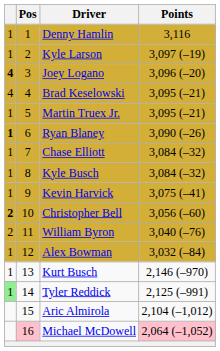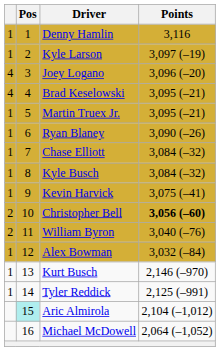Joey Logano | column 1: bold -> normal
Ryan Blaney | column 1: bold -> normal
Christopher Bell | column 1: bold -> normal
Christopher Bell | Points: normal -> bold
Tyler Reddick | column 1: lightgreen background -> no background
Aric Almirola | Pos: no background -> paleturquoise background
Michael McDowell | Pos: pink background -> no background
Michael McDowell | Points: pink background -> no background
